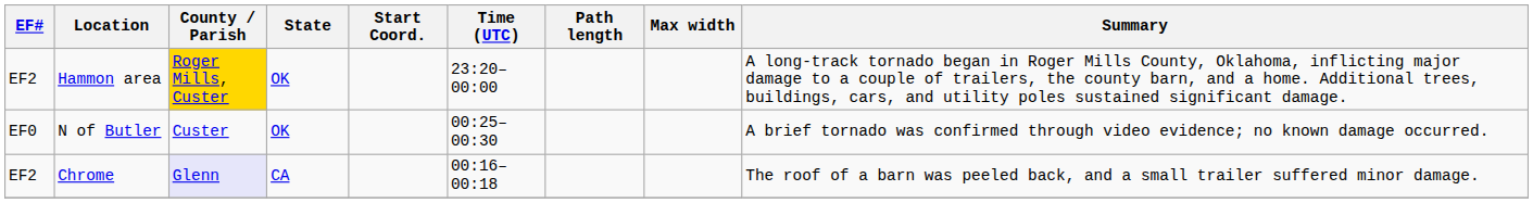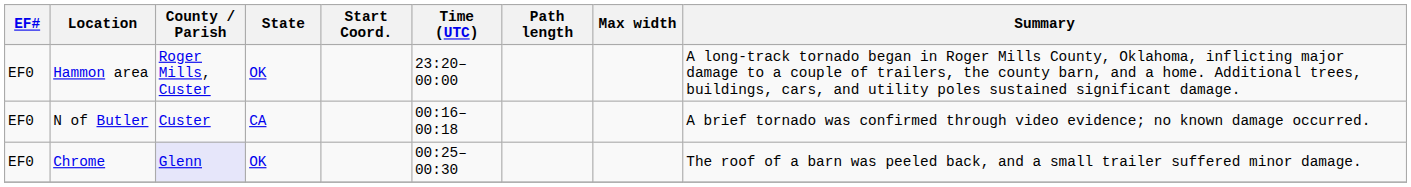Hammon area | EF#: EF2 -> EF0
Hammon area | County / Parish: gold background -> no background
N of Butler | State: OK -> CA
N of Butler | Time (UTC): 00:25–00:30 -> 00:16–00:18
Chrome | EF#: EF2 -> EF0
Chrome | State: CA -> OK
Chrome | Time (UTC): 00:16–00:18 -> 00:25–00:30
